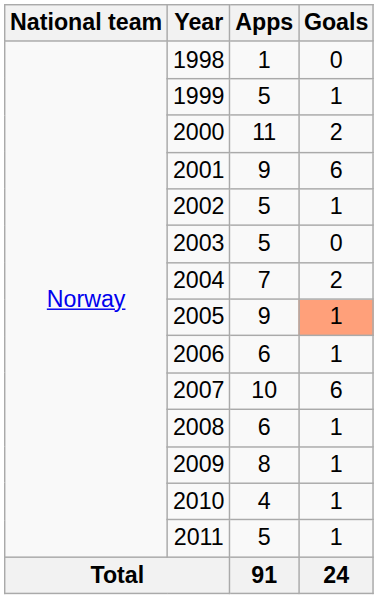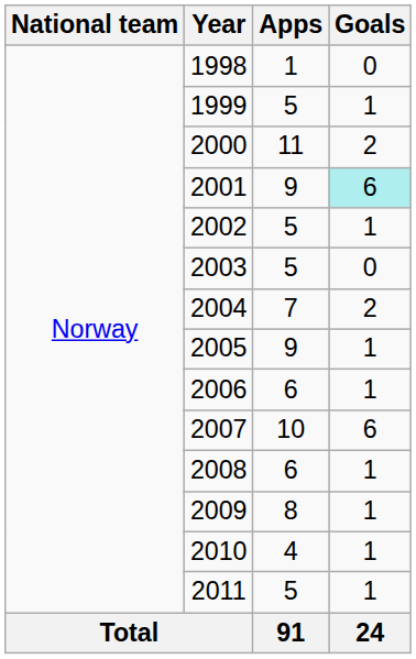2001 | Goals: no background -> paleturquoise background
2005 | Goals: lightsalmon background -> no background
